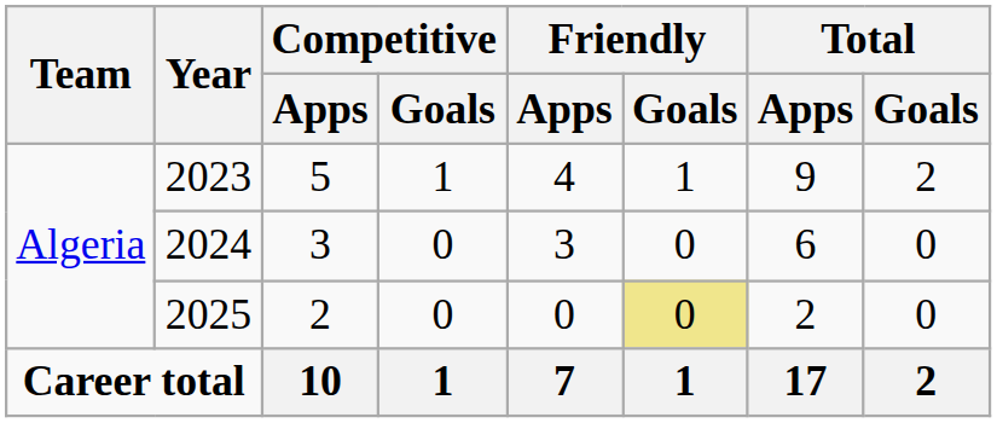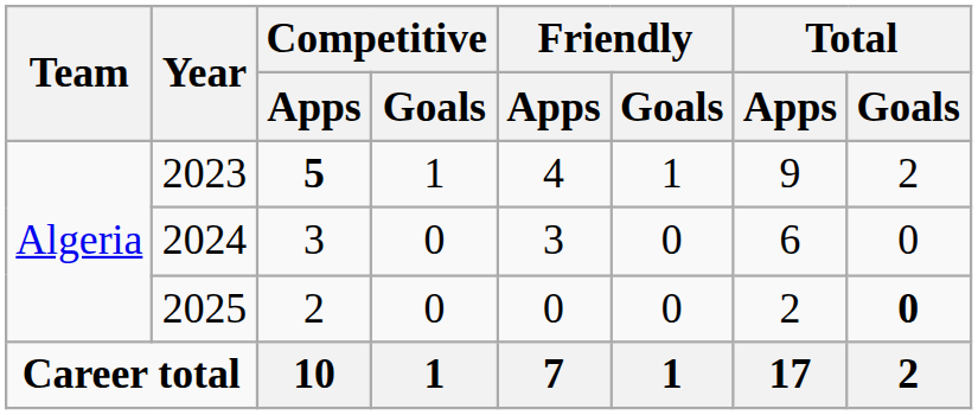2023 | Competitive / Apps: normal -> bold
2025 | Friendly / Goals: khaki background -> no background
2025 | Total / Goals: normal -> bold
